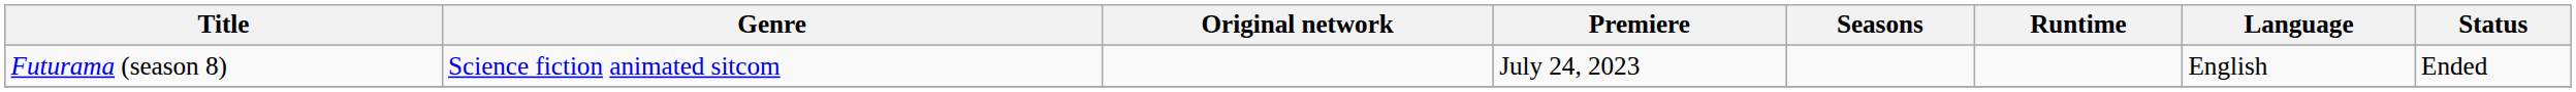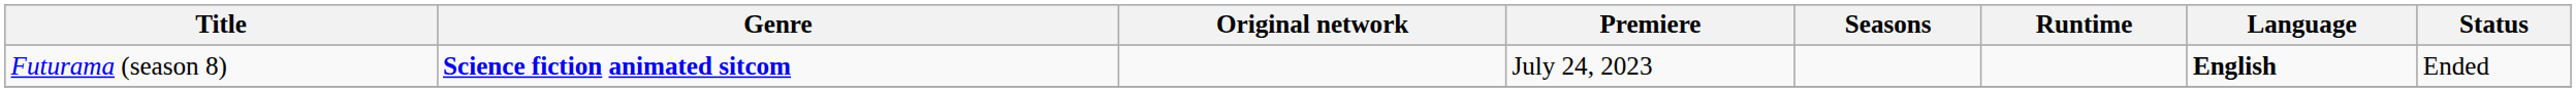Futurama (season 8) | Genre: normal -> bold
Futurama (season 8) | Language: normal -> bold
